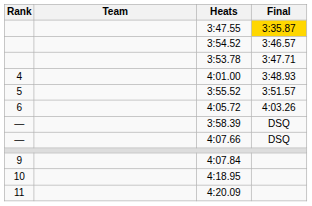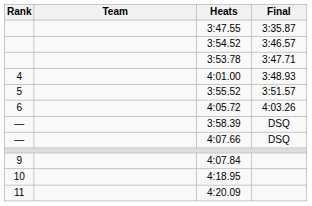3:47.55 | Final: gold background -> no background
